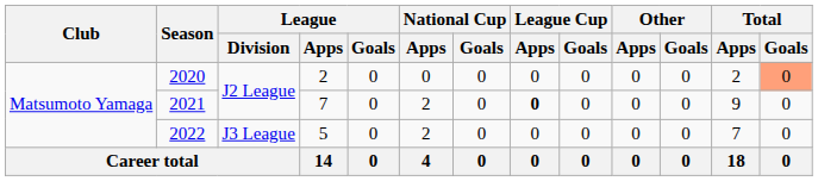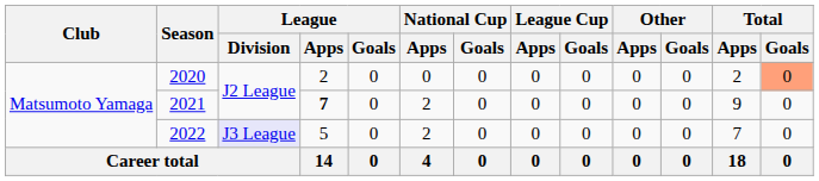2021 | League / Apps: normal -> bold
2021 | League Cup / Apps: bold -> normal
2022 | League / Division: no background -> lavender background
